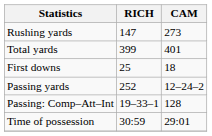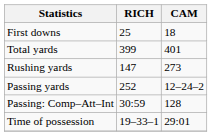rows swapped: First downs <-> Rushing yards
Passing: Comp–Att–Int | RICH: 19–33–1 -> 30:59
Time of possession | RICH: 30:59 -> 19–33–1
